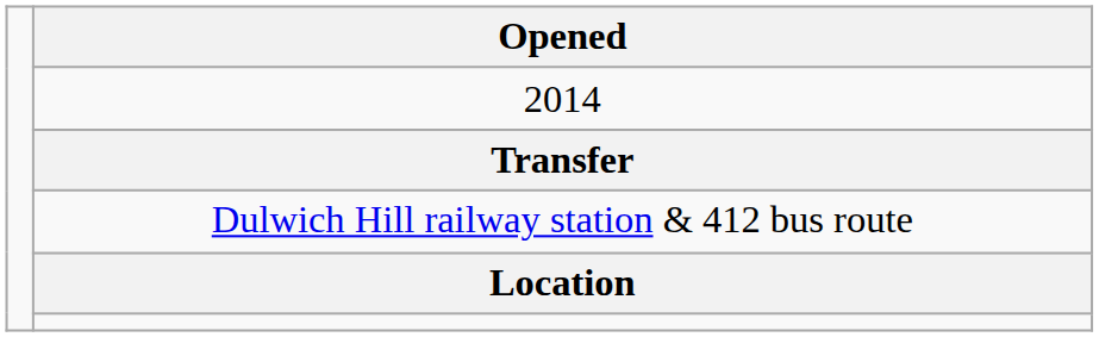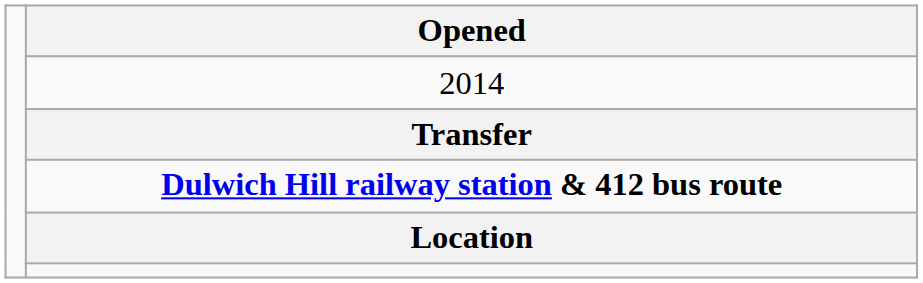Dulwich Hill railway station & 412 bus route | Opened: normal -> bold
